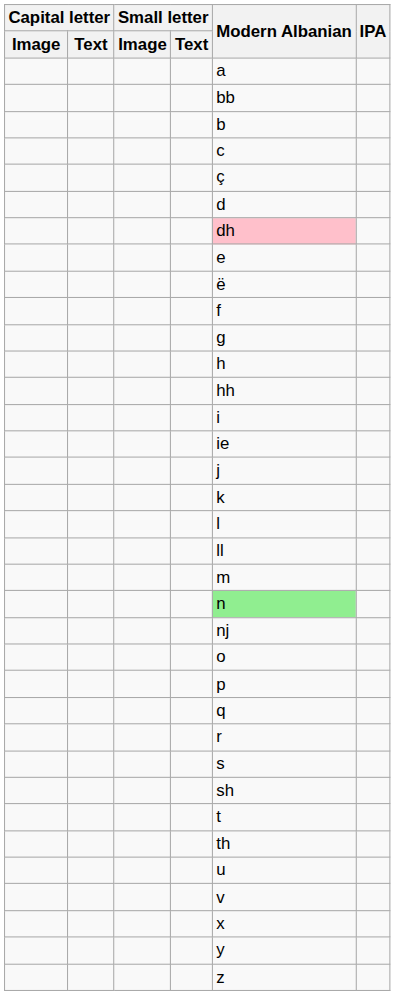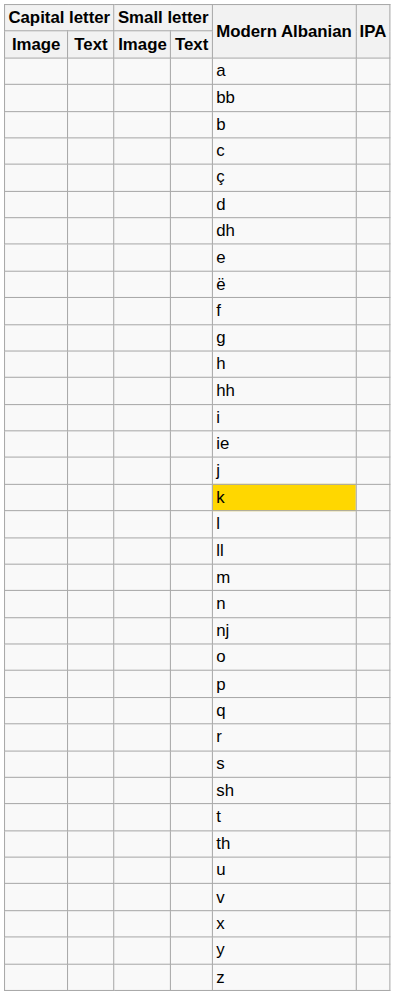row 9 | Modern Albanian: pink background -> no background
row 19 | Modern Albanian: no background -> gold background
row 23 | Modern Albanian: lightgreen background -> no background
